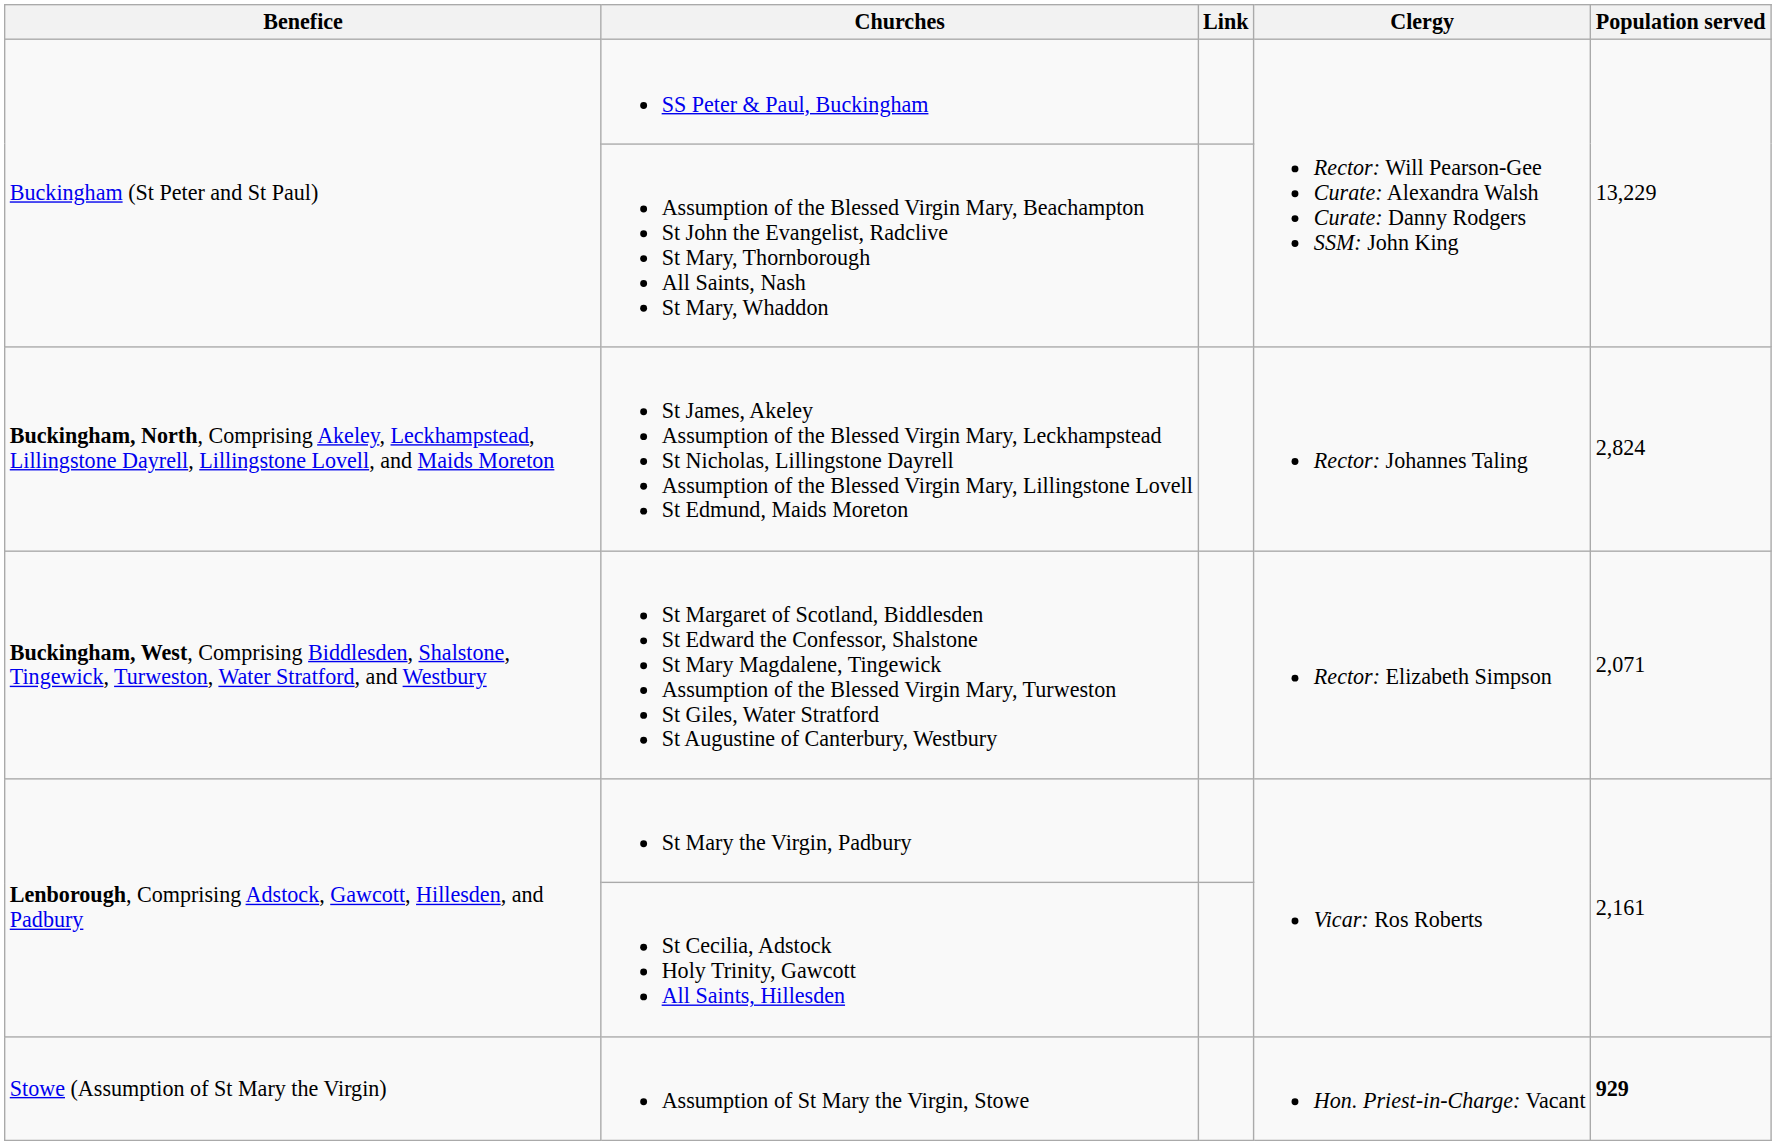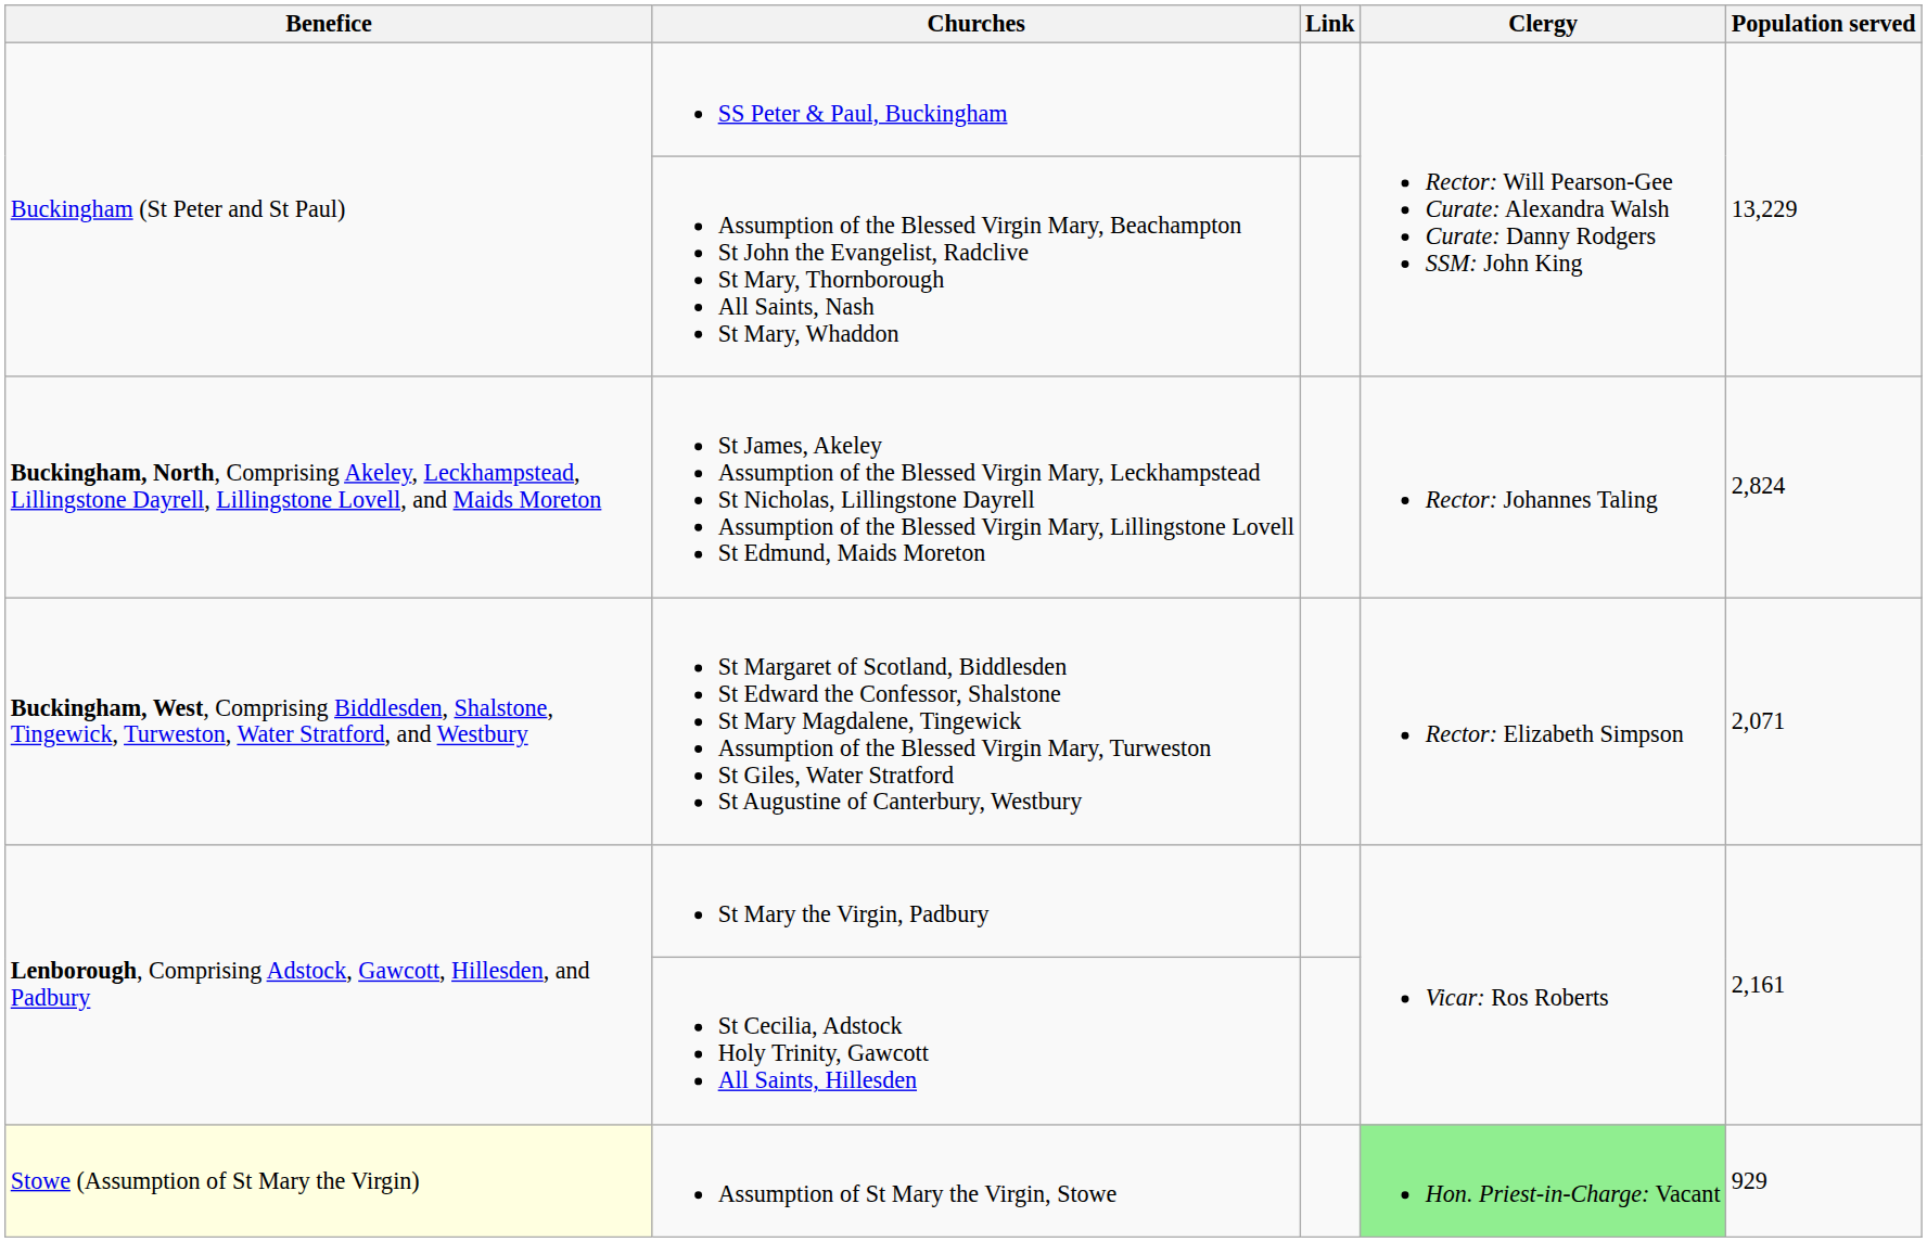Assumption of St Mary the Virgin, Stowe | Benefice: no background -> lightyellow background
Assumption of St Mary the Virgin, Stowe | Clergy: no background -> lightgreen background
Assumption of St Mary the Virgin, Stowe | Population served: bold -> normal
